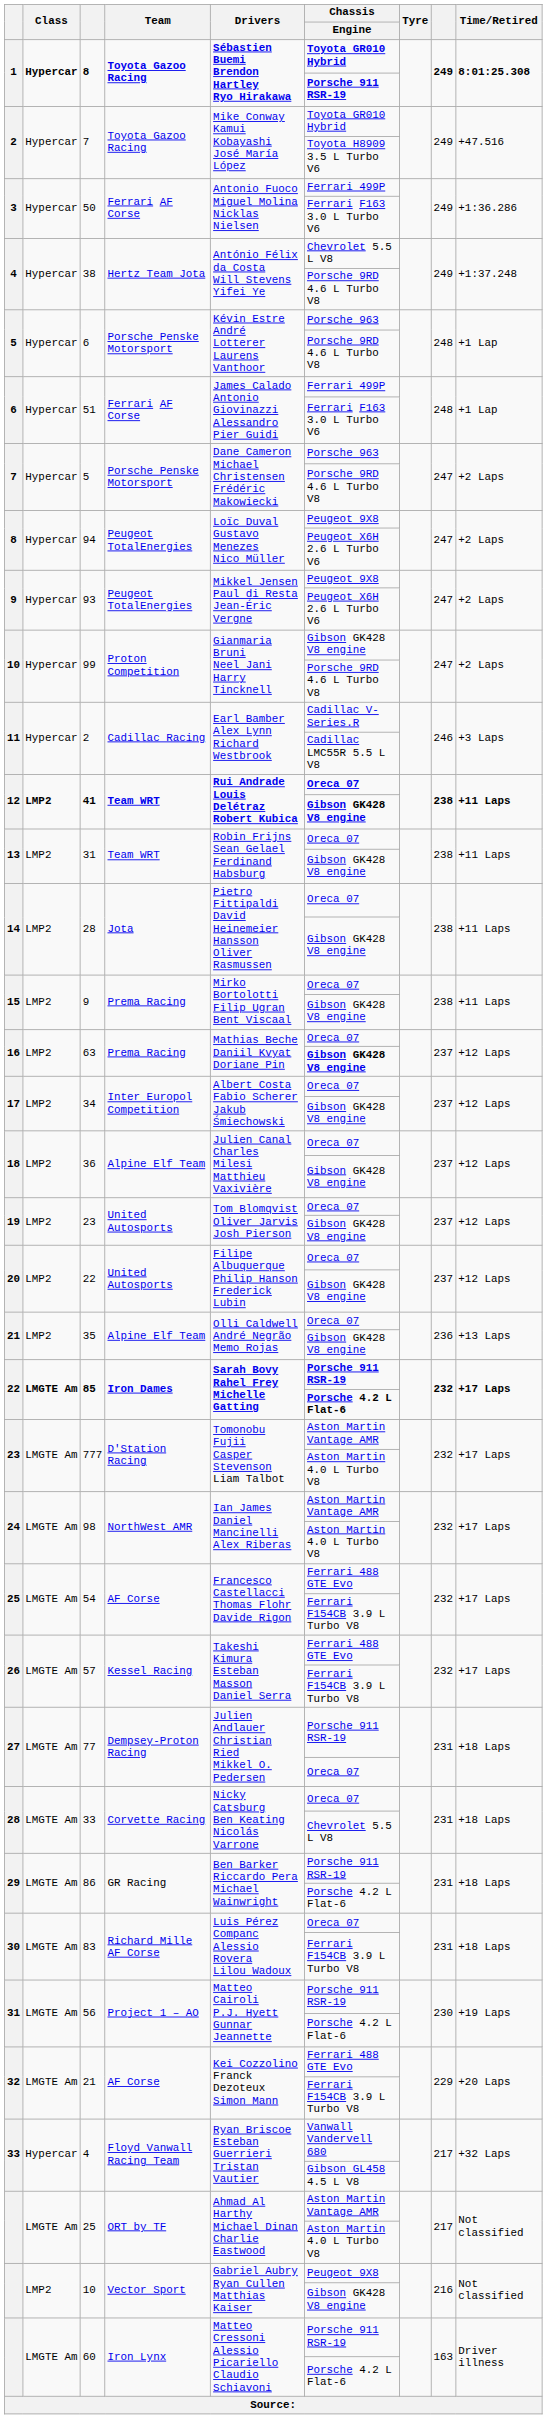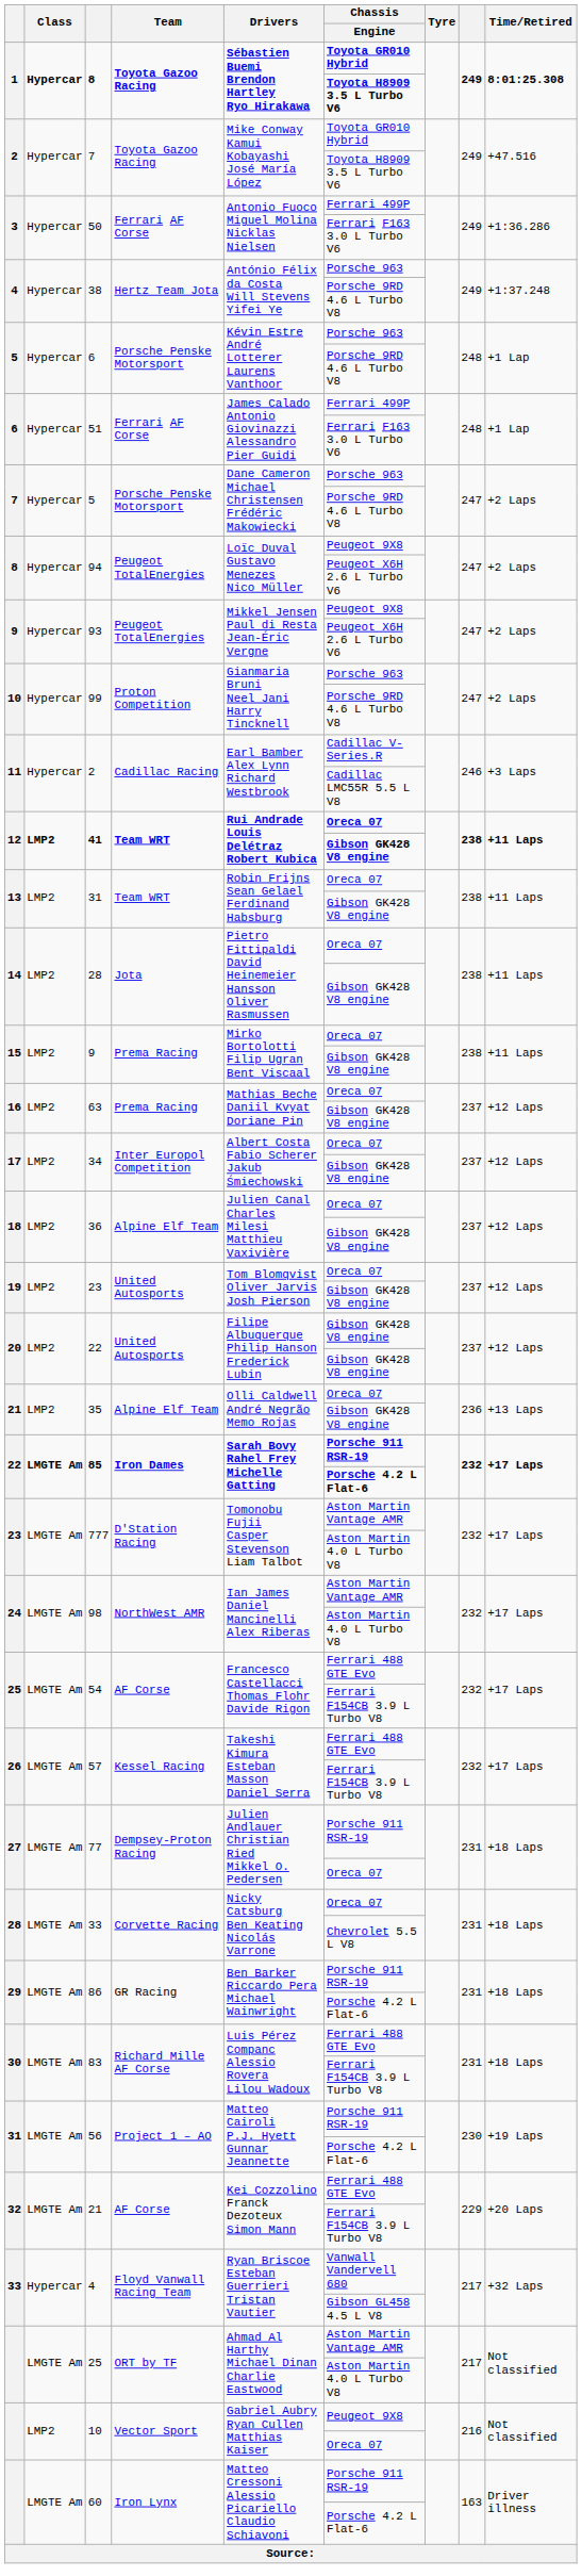row 4 | Chassis / Engine: Porsche 911 RSR-19 -> Toyota H8909 3.5 L Turbo V6
row 9 | Chassis / Engine: Chevrolet 5.5 L V8 -> Porsche 963
row 21 | Chassis / Engine: Gibson GK428 V8 engine -> Porsche 963
row 34 | Chassis / Engine: bold -> normal
row 41 | Chassis / Engine: Oreca 07 -> Gibson GK428 V8 engine
row 61 | Chassis / Engine: Oreca 07 -> Ferrari 488 GTE Evo
row 72 | Chassis / Engine: Gibson GK428 V8 engine -> Oreca 07
